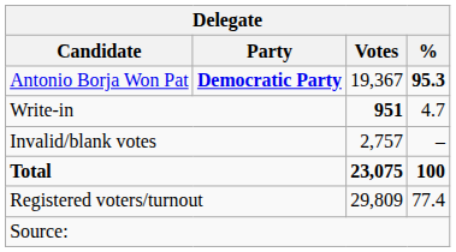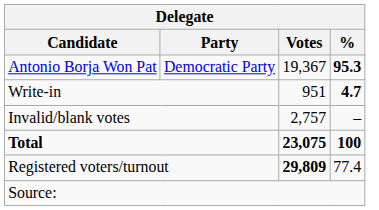Antonio Borja Won Pat | Party: bold -> normal
Write-in | Votes: bold -> normal
Write-in | %: normal -> bold
Registered voters/turnout | Votes: normal -> bold
